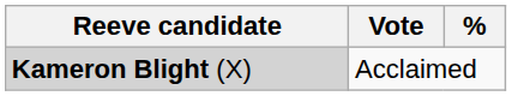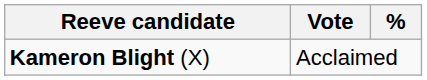Kameron Blight (X) | Reeve candidate: lightgrey background -> no background
